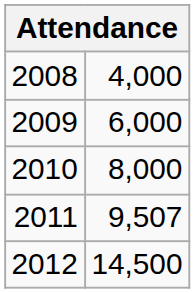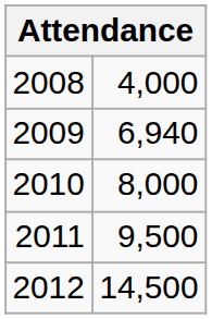2009 | column 2: 6,000 -> 6,940
2011 | column 2: 9,507 -> 9,500
